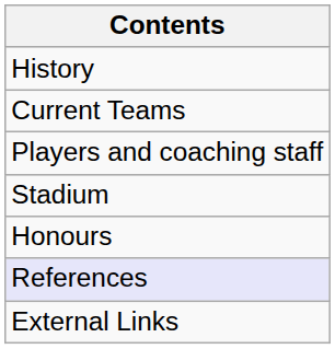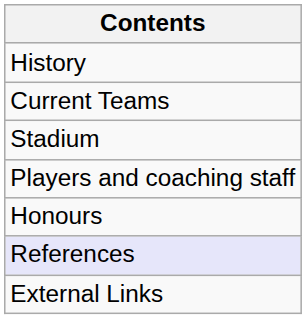row 4 | column 1: Players and coaching staff -> Stadium
row 5 | column 1: Stadium -> Players and coaching staff
